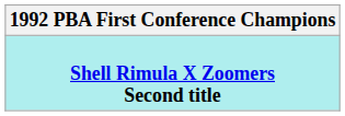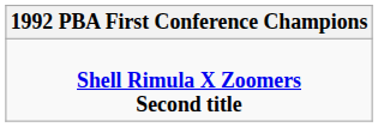row 2 | column 1: paleturquoise background -> no background
